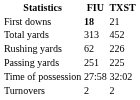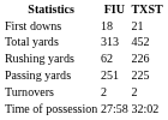First downs | FIU: bold -> normal
rows swapped: Turnovers <-> Time of possession
